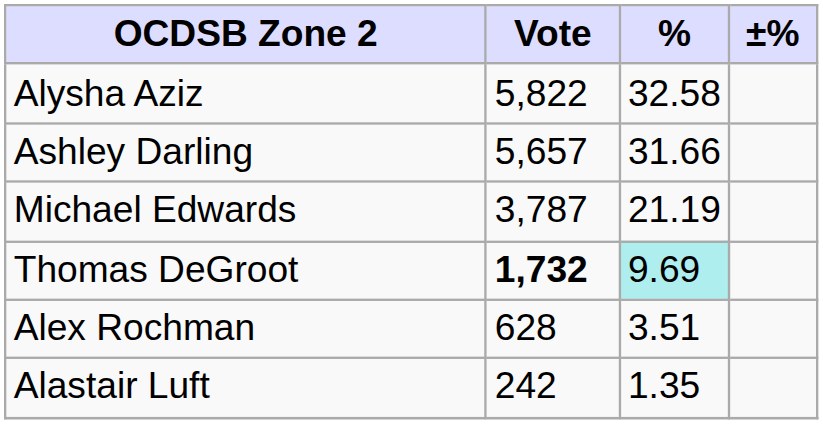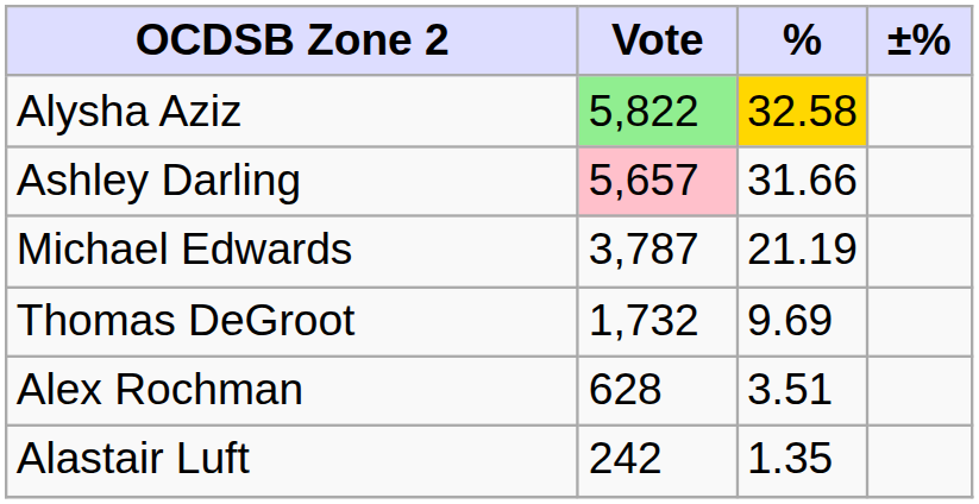Alysha Aziz | Vote: no background -> lightgreen background
Alysha Aziz | %: no background -> gold background
Ashley Darling | Vote: no background -> pink background
Thomas DeGroot | Vote: bold -> normal
Thomas DeGroot | %: paleturquoise background -> no background
